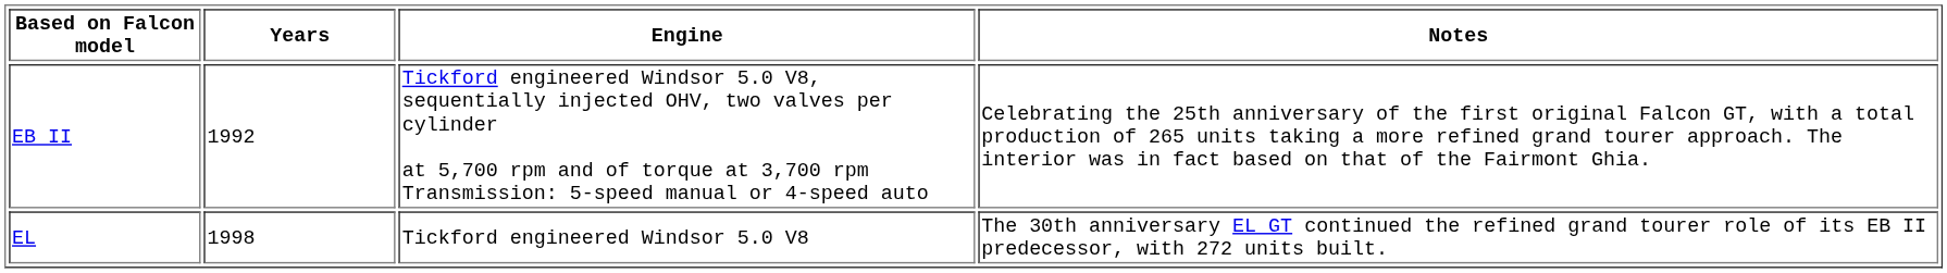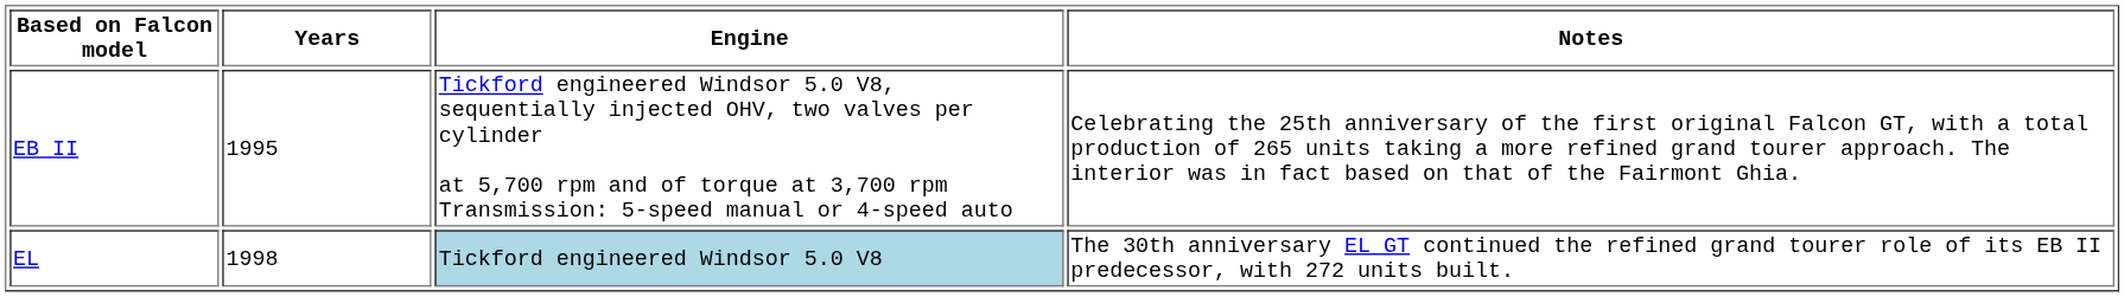EB II | Years: 1992 -> 1995
EL | Engine: no background -> lightblue background
